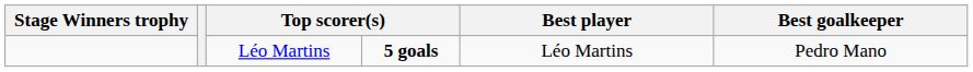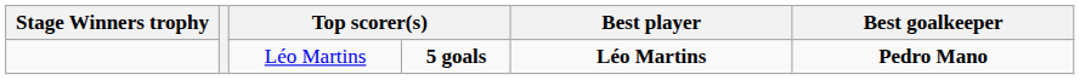row 2 | Best player: normal -> bold
row 2 | Best goalkeeper: normal -> bold
